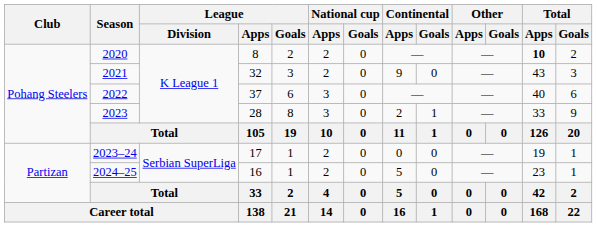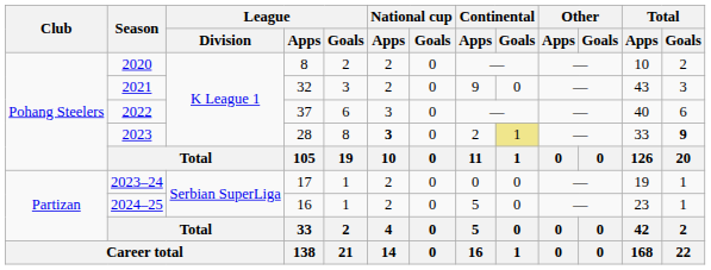2020 | Total / Apps: bold -> normal
2023 | National cup / Apps: normal -> bold
2023 | Continental / Goals: no background -> khaki background
2023 | Total / Goals: normal -> bold
